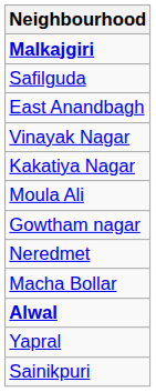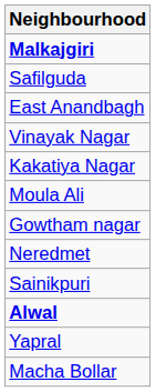row 10 | column 1: Macha Bollar -> Sainikpuri
row 13 | column 1: Sainikpuri -> Macha Bollar
